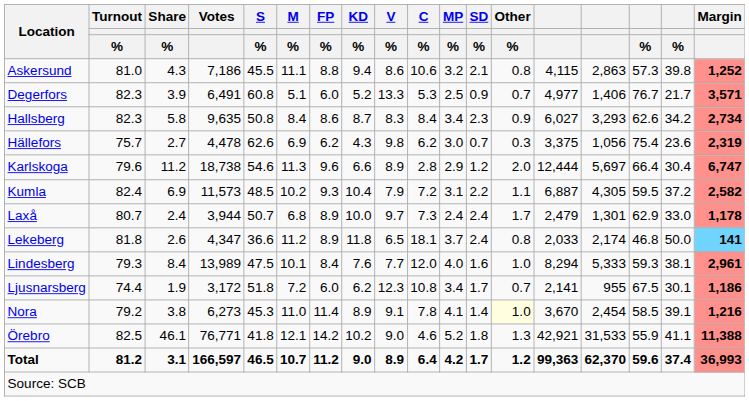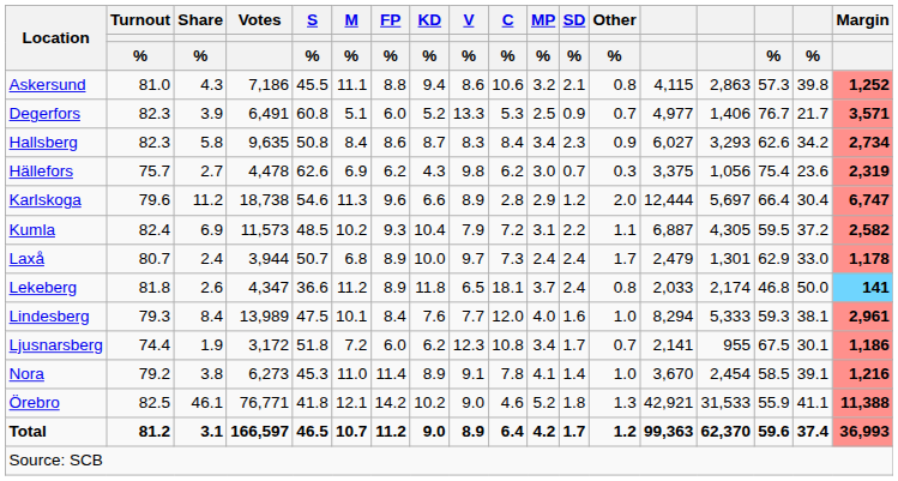Nora | Other / %: lightyellow background -> no background
